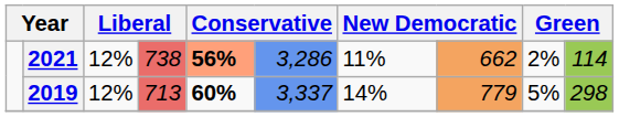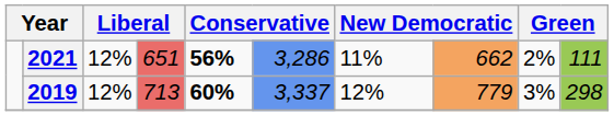2021 | column 4: 738 -> 651
2021 | column 5: lightsalmon background -> no background
2021 | column 10: 114 -> 111
2019 | column 7: 14% -> 12%
2019 | column 9: 5% -> 3%
